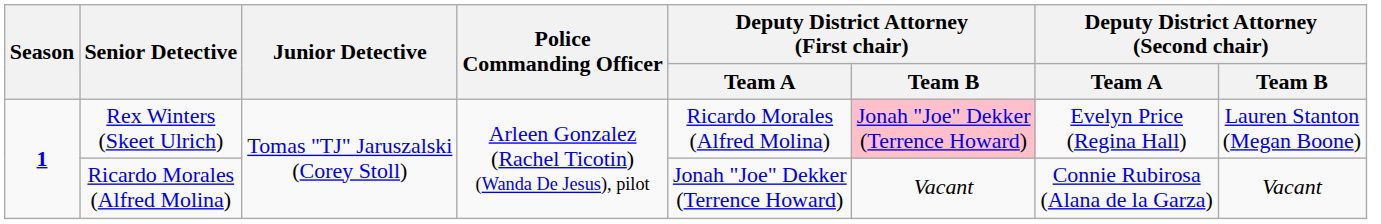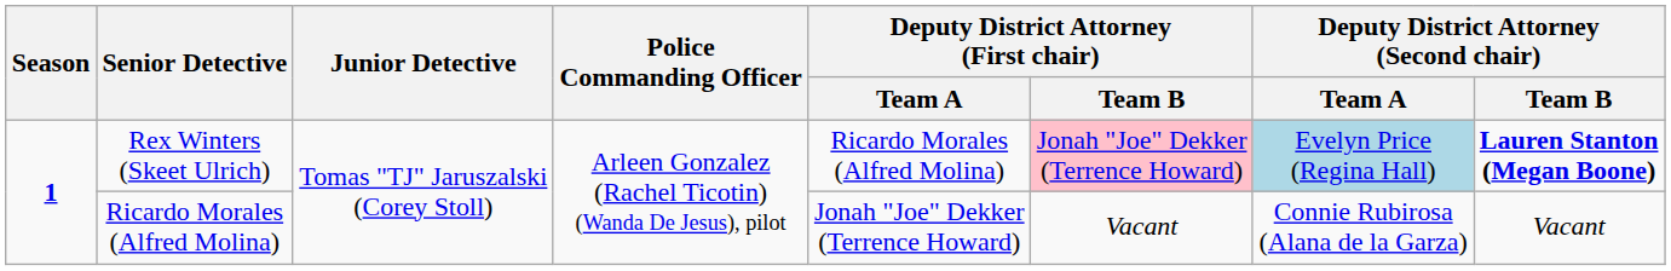Rex Winters (Skeet Ulrich) | Deputy District Attorney (Second chair) / Team A: no background -> lightblue background
Rex Winters (Skeet Ulrich) | Deputy District Attorney (Second chair) / Team B: normal -> bold
